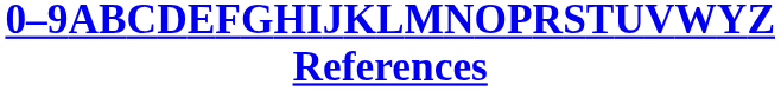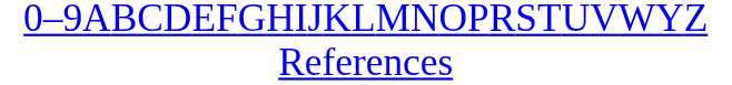row 1 | column 1: bold -> normal
